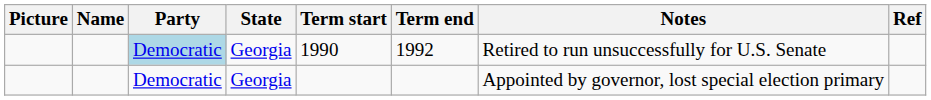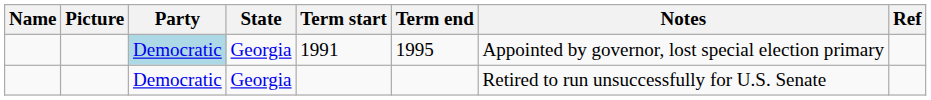columns swapped: Picture <-> Name
row 2 | Term start: 1990 -> 1991
row 2 | Term end: 1992 -> 1995
row 2 | Notes: Retired to run unsuccessfully for U.S. Senate -> Appointed by governor, lost special election primary
row 3 | Notes: Appointed by governor, lost special election primary -> Retired to run unsuccessfully for U.S. Senate
